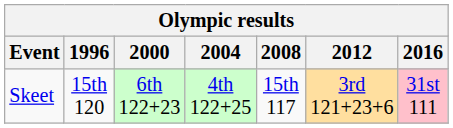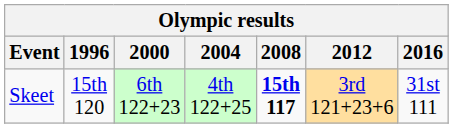Skeet | 2008: normal -> bold
Skeet | 2016: pink background -> no background
